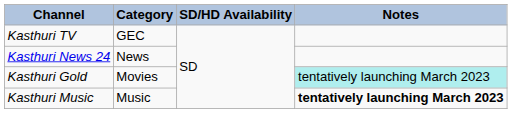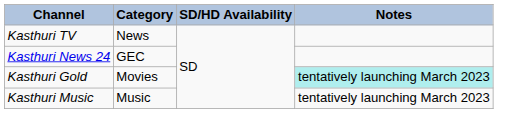Kasthuri TV | Category: GEC -> News
Kasthuri News 24 | Category: News -> GEC
Kasthuri Music | Notes: bold -> normal
